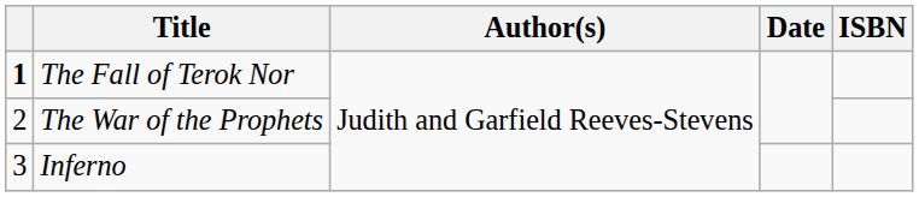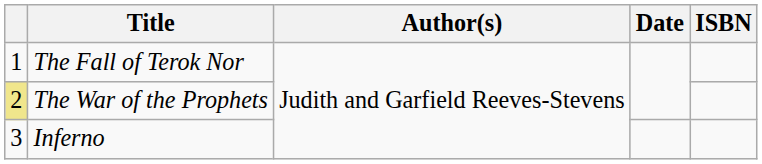The Fall of Terok Nor | column 1: bold -> normal
The War of the Prophets | column 1: no background -> khaki background
